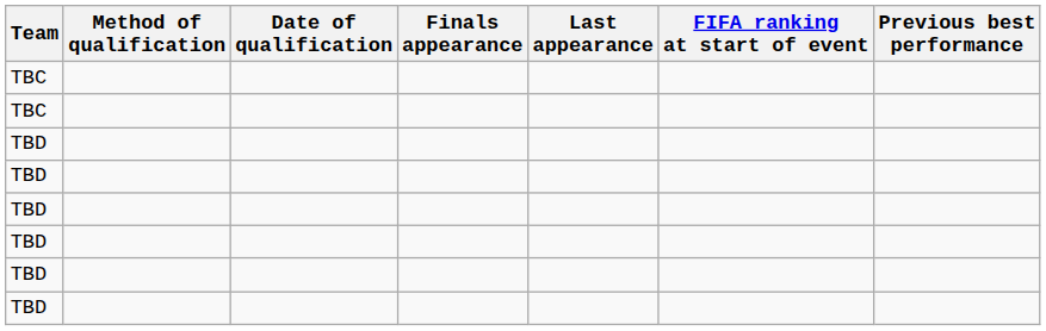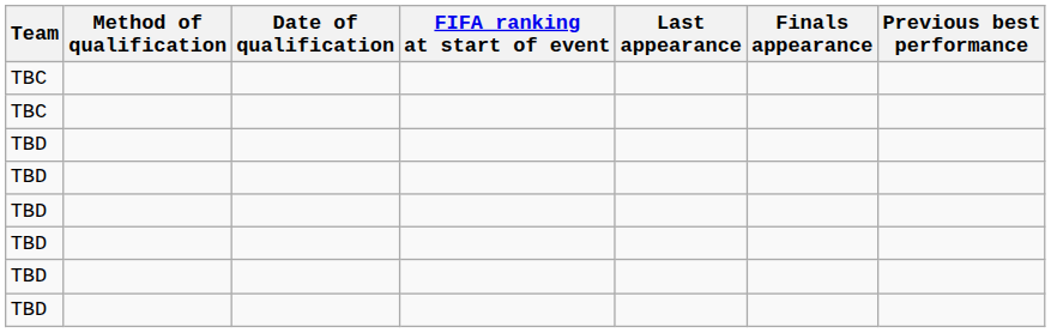columns swapped: Finals appearance <-> FIFA ranking at start of event
